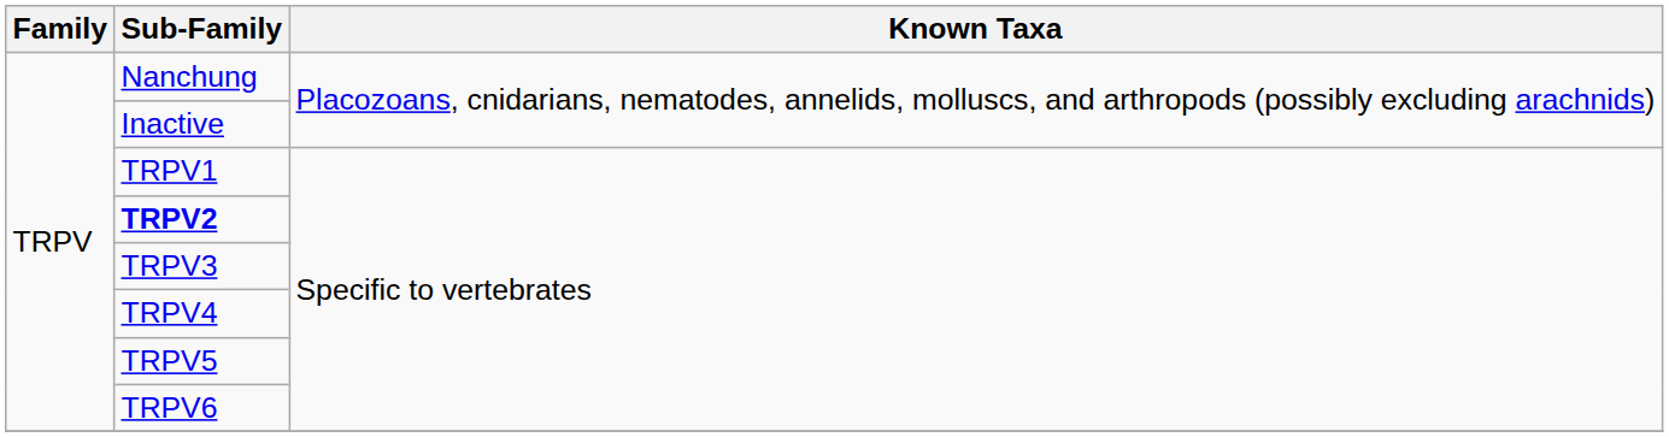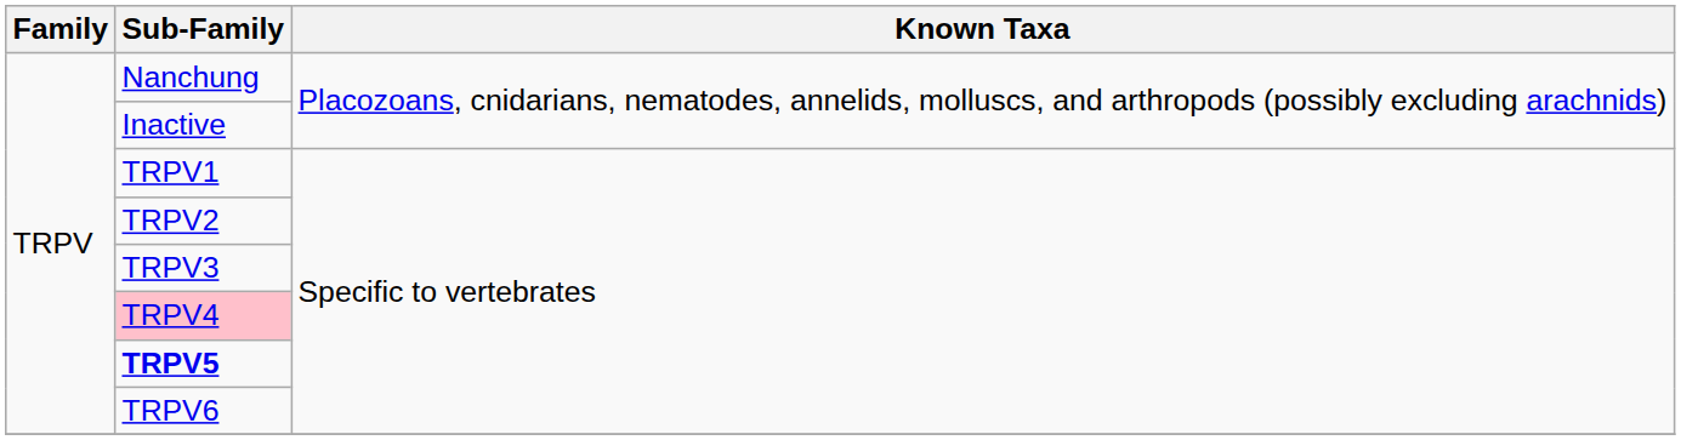TRPV2 | Sub-Family: bold -> normal
TRPV4 | Sub-Family: no background -> pink background
TRPV5 | Sub-Family: normal -> bold
